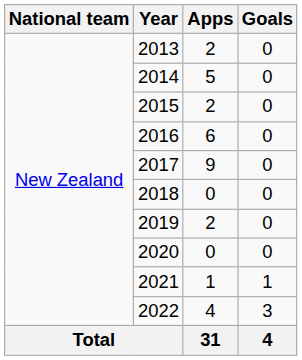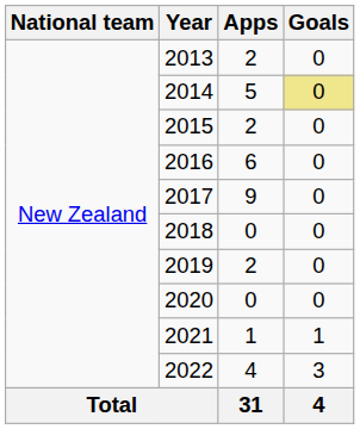2014 | Goals: no background -> khaki background
